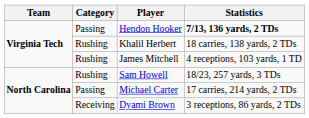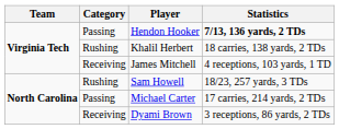James Mitchell | Category: Rushing -> Receiving
